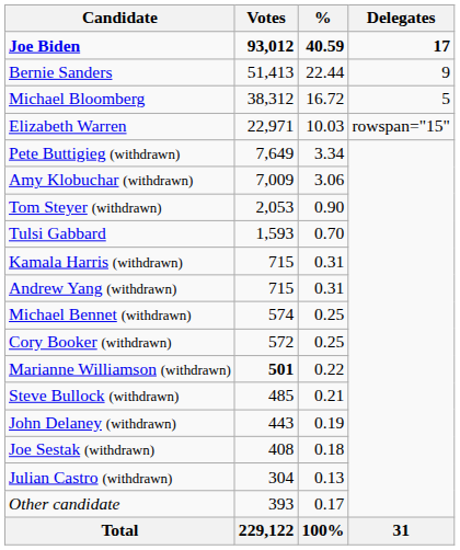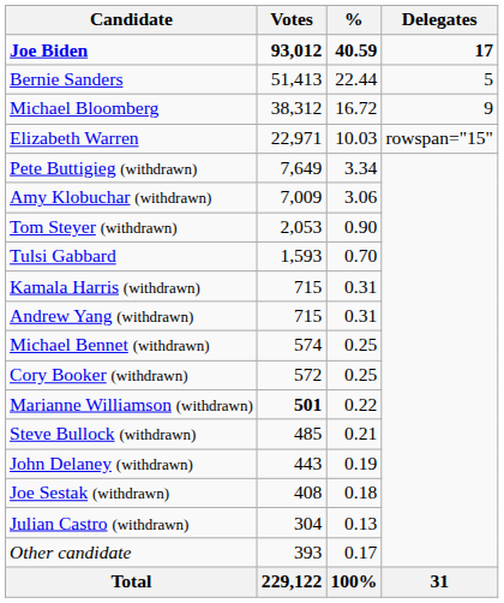Bernie Sanders | Delegates: 9 -> 5
Michael Bloomberg | Delegates: 5 -> 9
